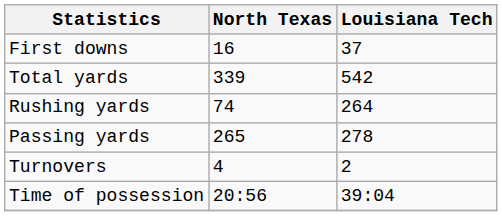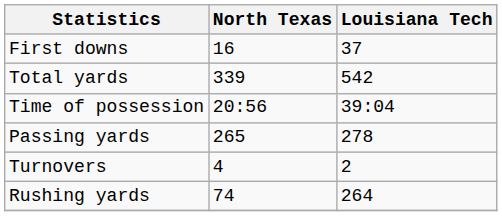rows swapped: Rushing yards <-> Time of possession
